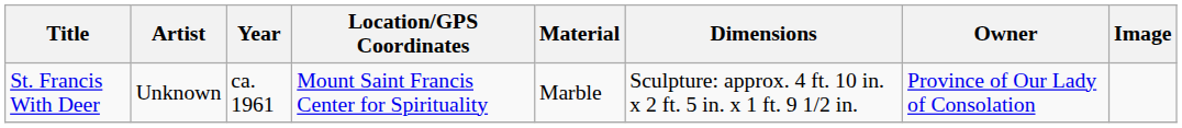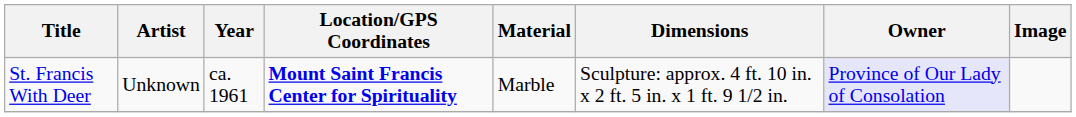St. Francis With Deer | Location/GPS Coordinates: normal -> bold
St. Francis With Deer | Owner: no background -> lavender background
